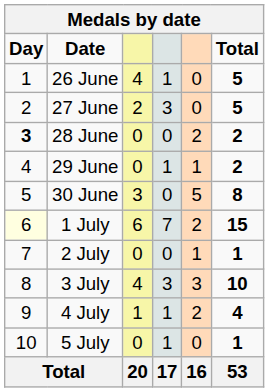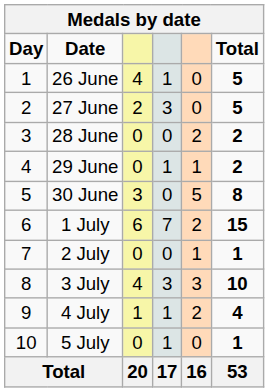28 June | Day: bold -> normal
1 July | Day: lightyellow background -> no background
